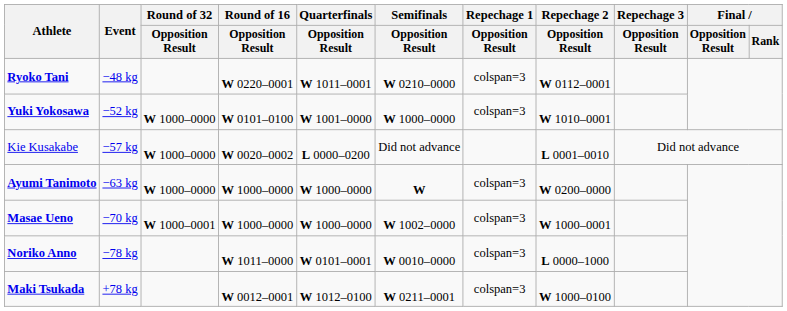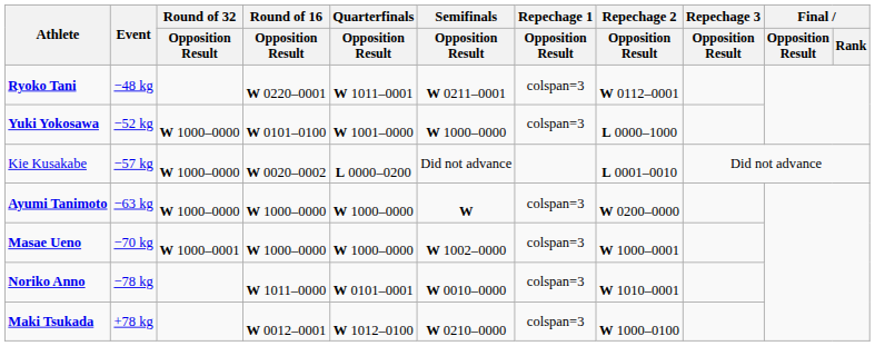Ryoko Tani | Semifinals / Opposition Result: W 0210–0000 -> W 0211–0001
Yuki Yokosawa | Repechage 2 / Opposition Result: W 1010–0001 -> L 0000–1000
Noriko Anno | Repechage 2 / Opposition Result: L 0000–1000 -> W 1010–0001
Maki Tsukada | Semifinals / Opposition Result: W 0211–0001 -> W 0210–0000
